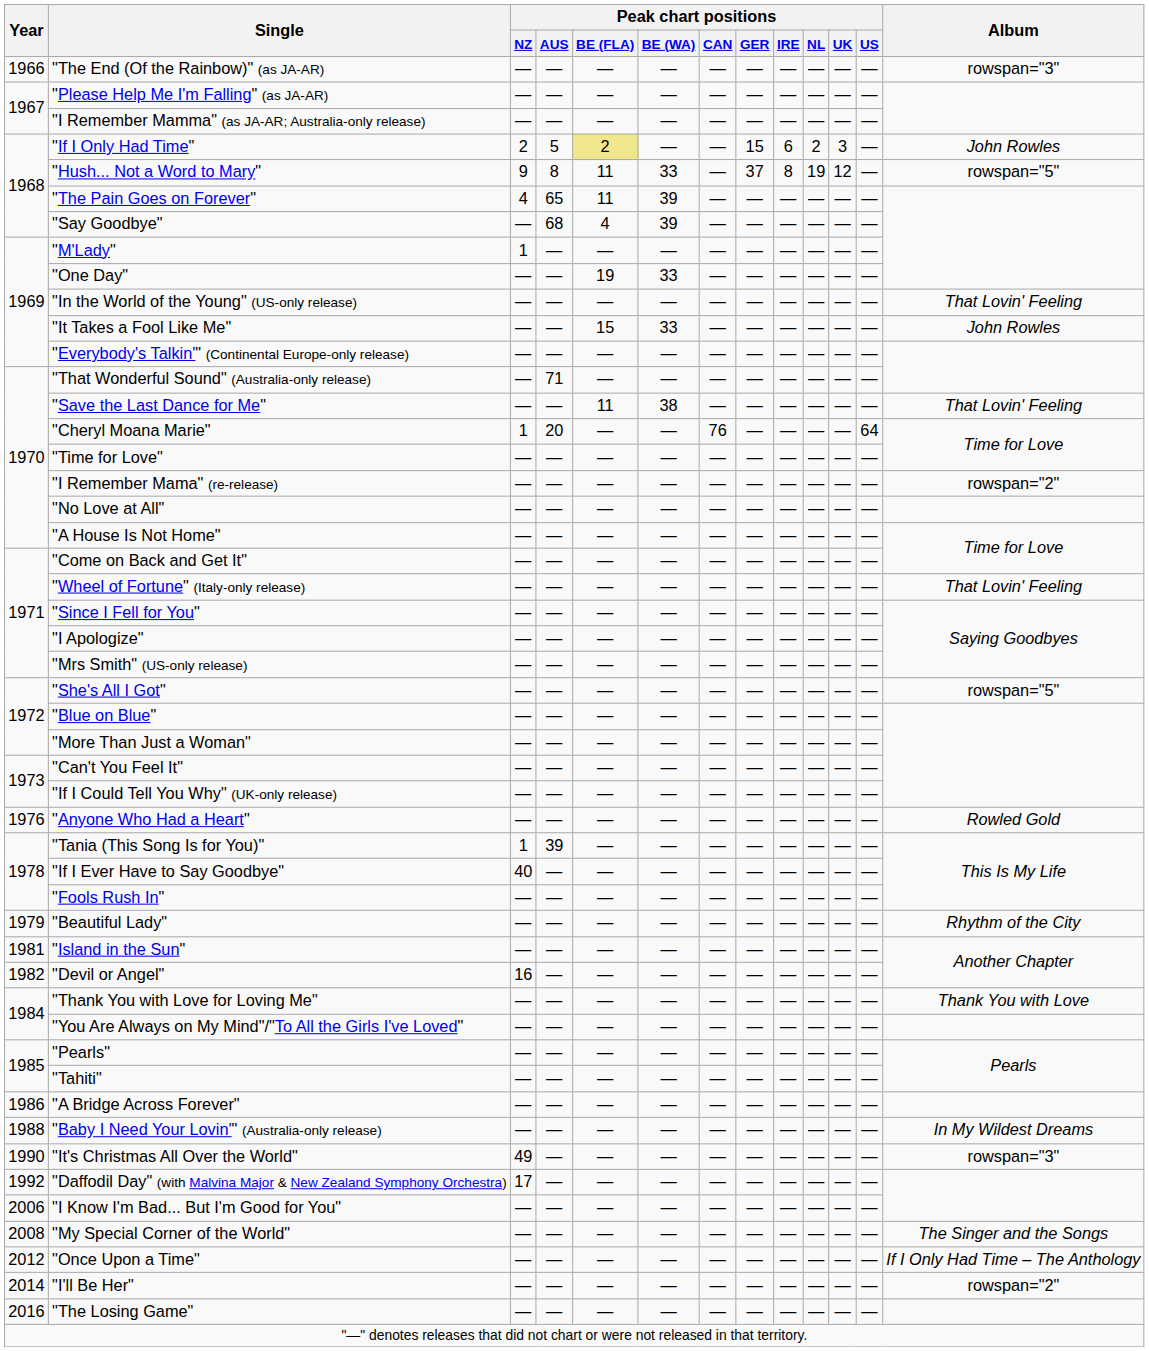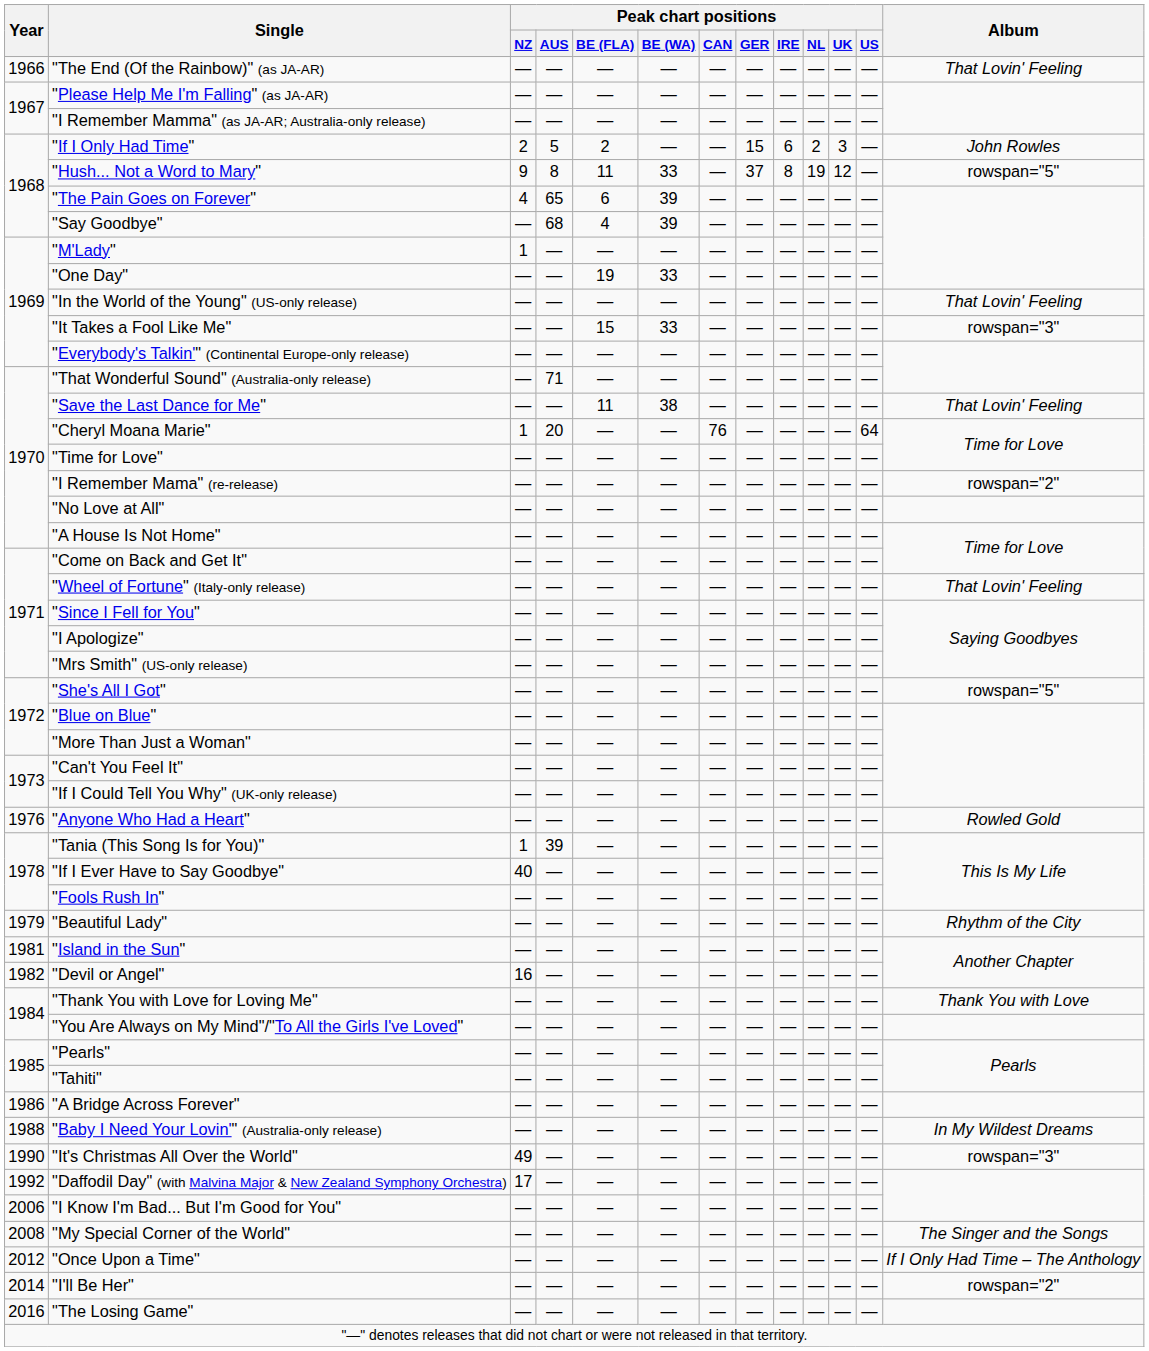"The End (Of the Rainbow)" (as JA-AR) | Album: rowspan="3" -> That Lovin' Feeling
"If I Only Had Time" | Peak chart positions / BE (FLA): khaki background -> no background
"The Pain Goes on Forever" | Peak chart positions / BE (FLA): 11 -> 6
"It Takes a Fool Like Me" | Album: John Rowles -> rowspan="3"
